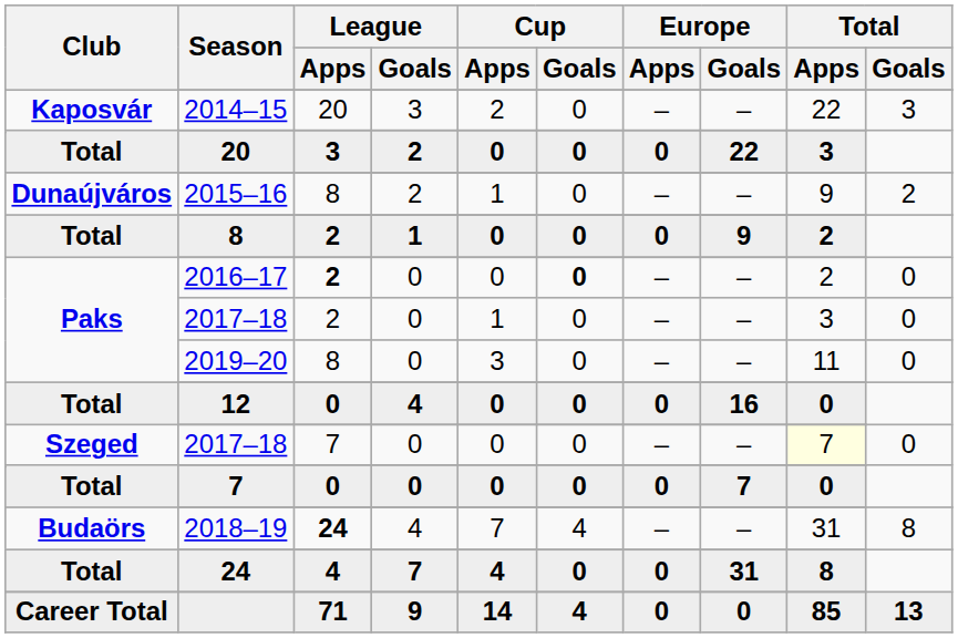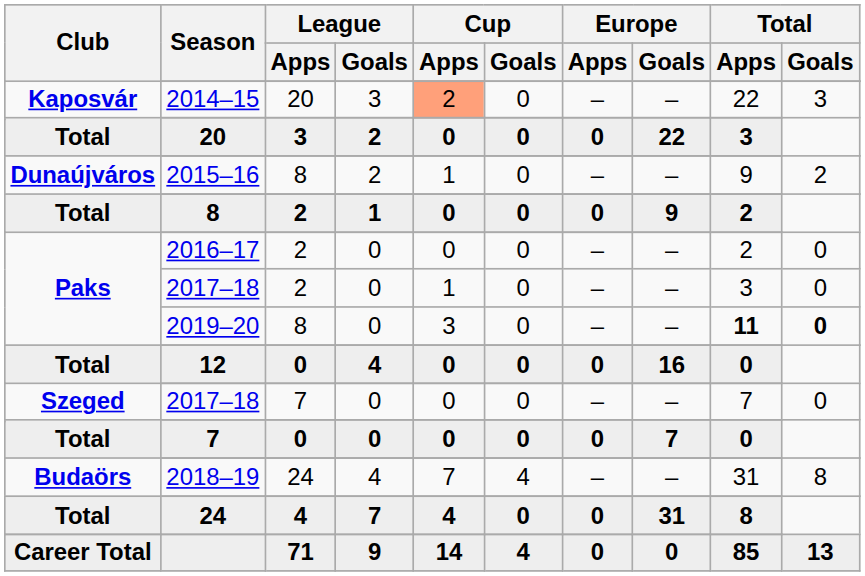2014–15 | Cup / Apps: no background -> lightsalmon background
2016–17 | League / Apps: bold -> normal
2016–17 | Cup / Goals: bold -> normal
2019–20 | Total / Apps: normal -> bold
2019–20 | Total / Goals: normal -> bold
Szeged / 2017–18 | Total / Apps: lightyellow background -> no background
2018–19 | League / Apps: bold -> normal
